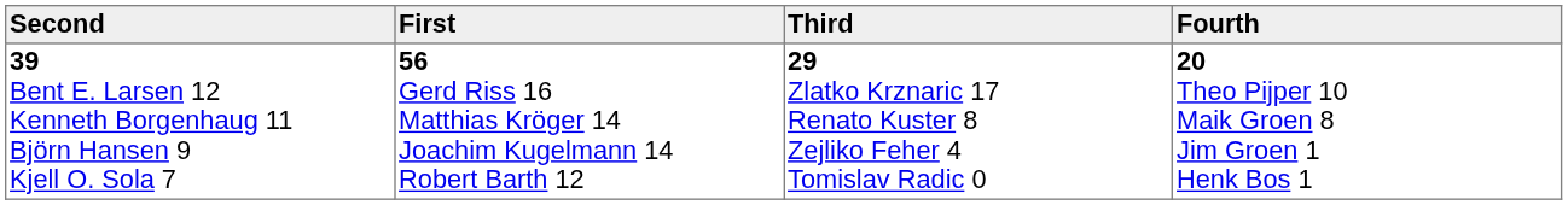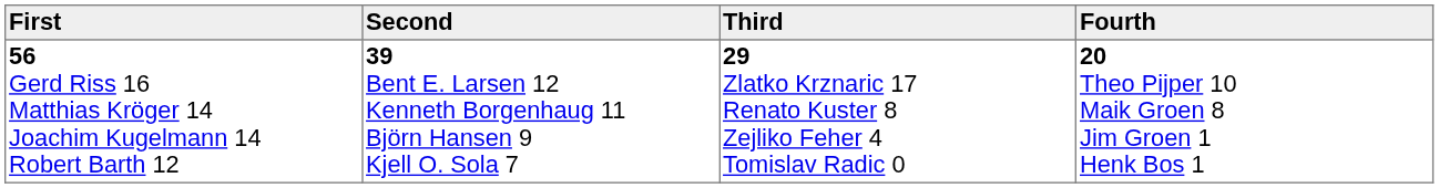columns swapped: First <-> Second
